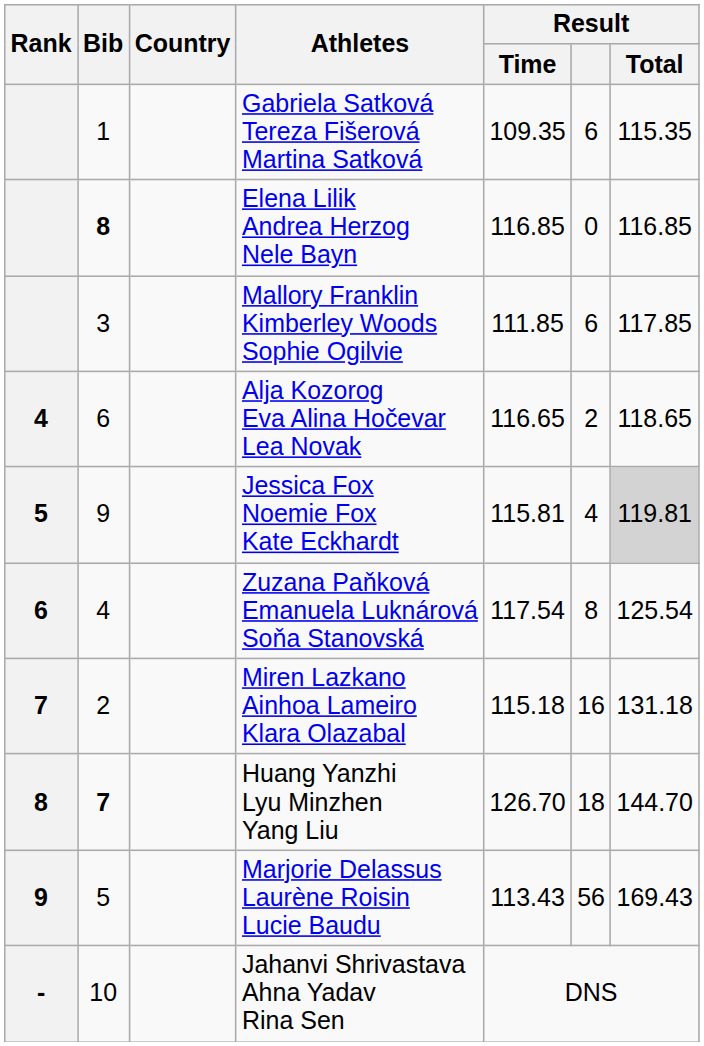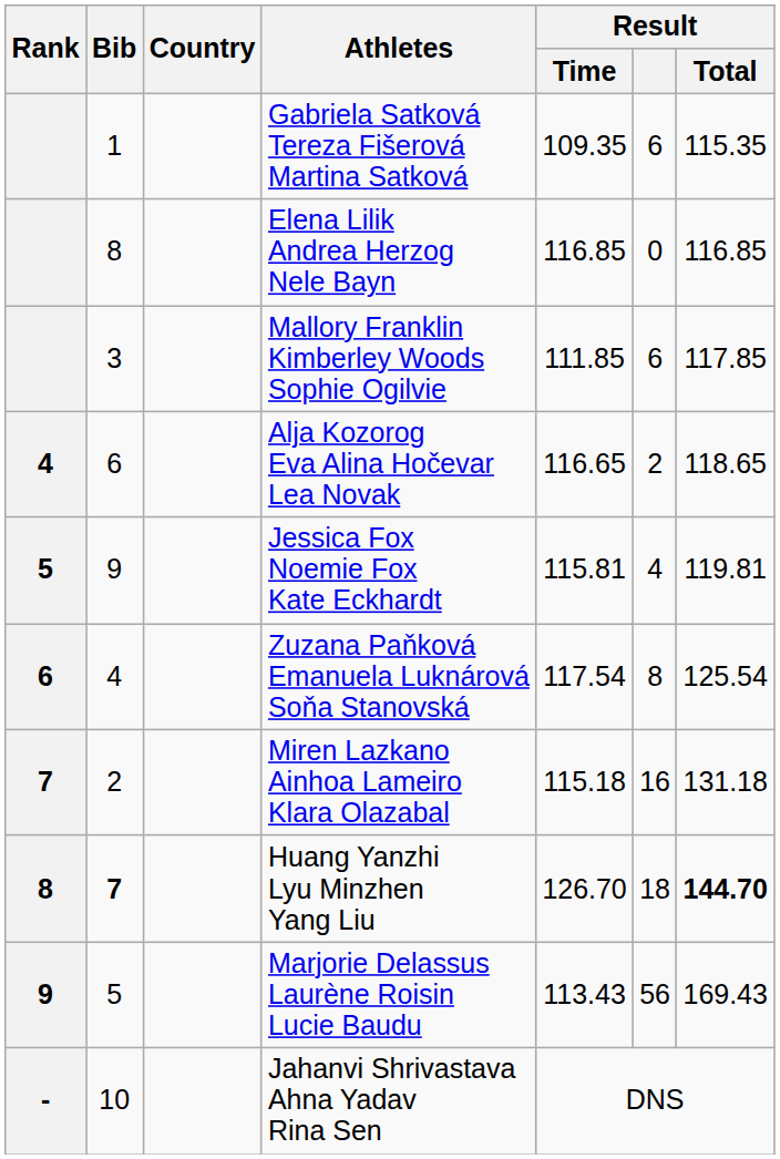Elena Lilik Andrea Herzog Nele Bayn | Bib: bold -> normal
Jessica Fox Noemie Fox Kate Eckhardt | Result / Total: lightgrey background -> no background
Huang Yanzhi Lyu Minzhen Yang Liu | Result / Total: normal -> bold
